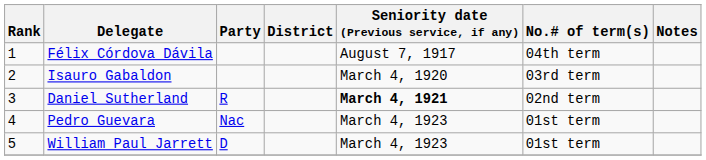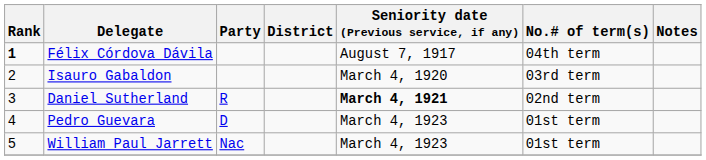Félix Córdova Dávila | Rank: normal -> bold
Pedro Guevara | Party: Nac -> D
William Paul Jarrett | Party: D -> Nac
